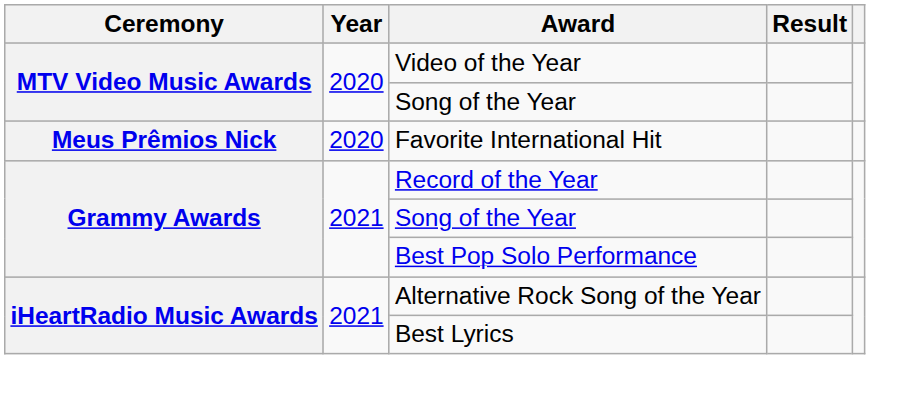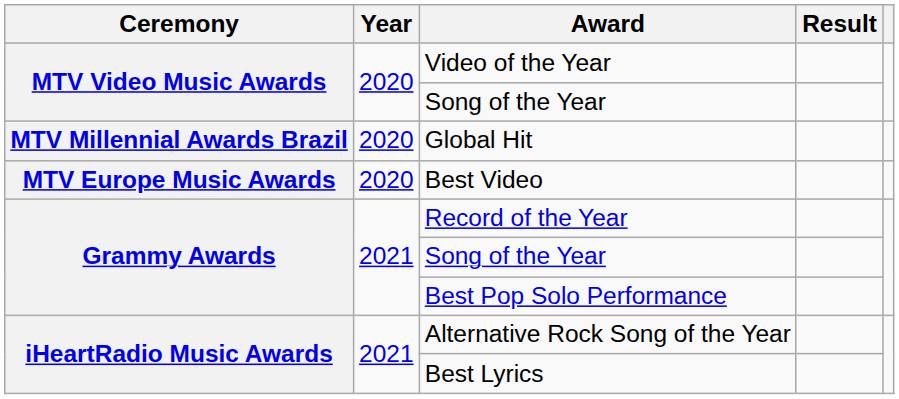+ row: MTV Millennial Awards Brazil | 2020 | Global Hit
- row: Meus Prêmios Nick | 2020 | Favorite International Hit
+ row: MTV Europe Music Awards | 2020 | Best Video
